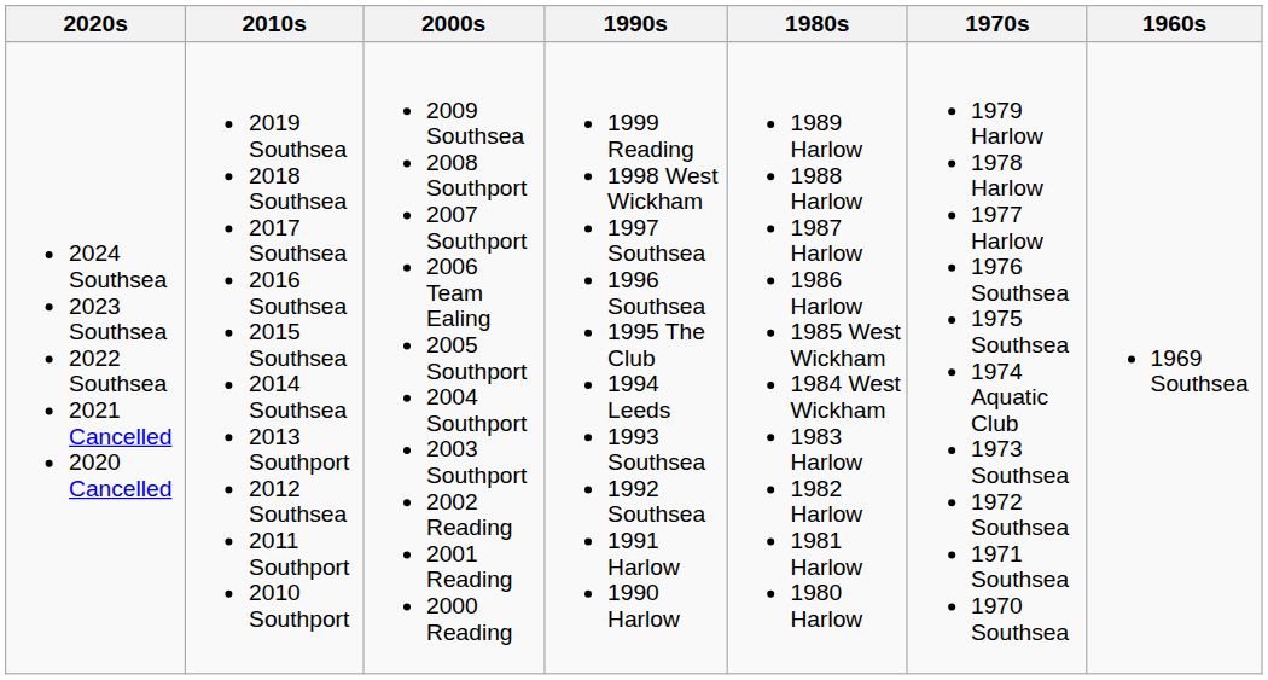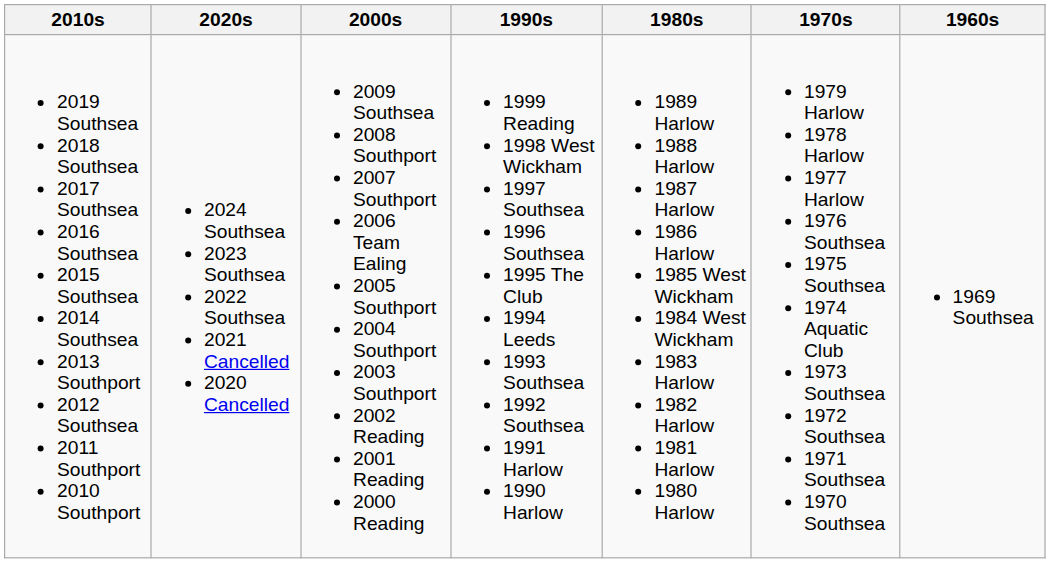columns swapped: 2020s <-> 2010s
